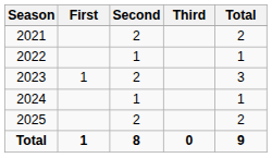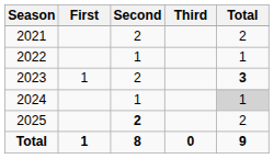2023 | Total: normal -> bold
2024 | Total: no background -> lightgrey background
2025 | Second: normal -> bold
